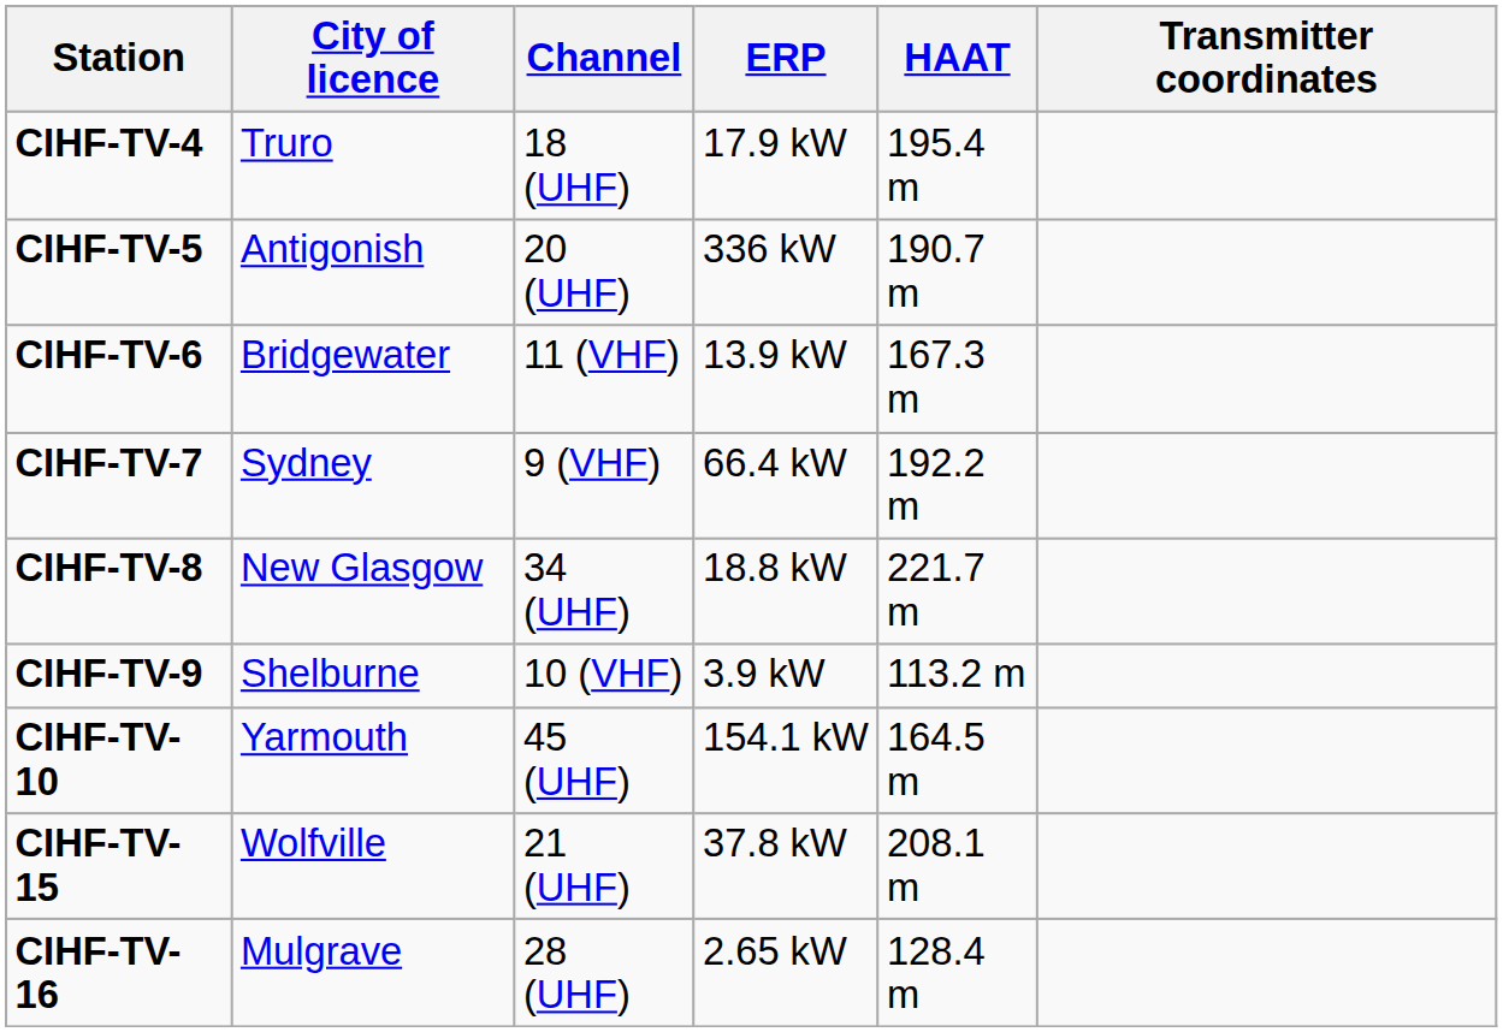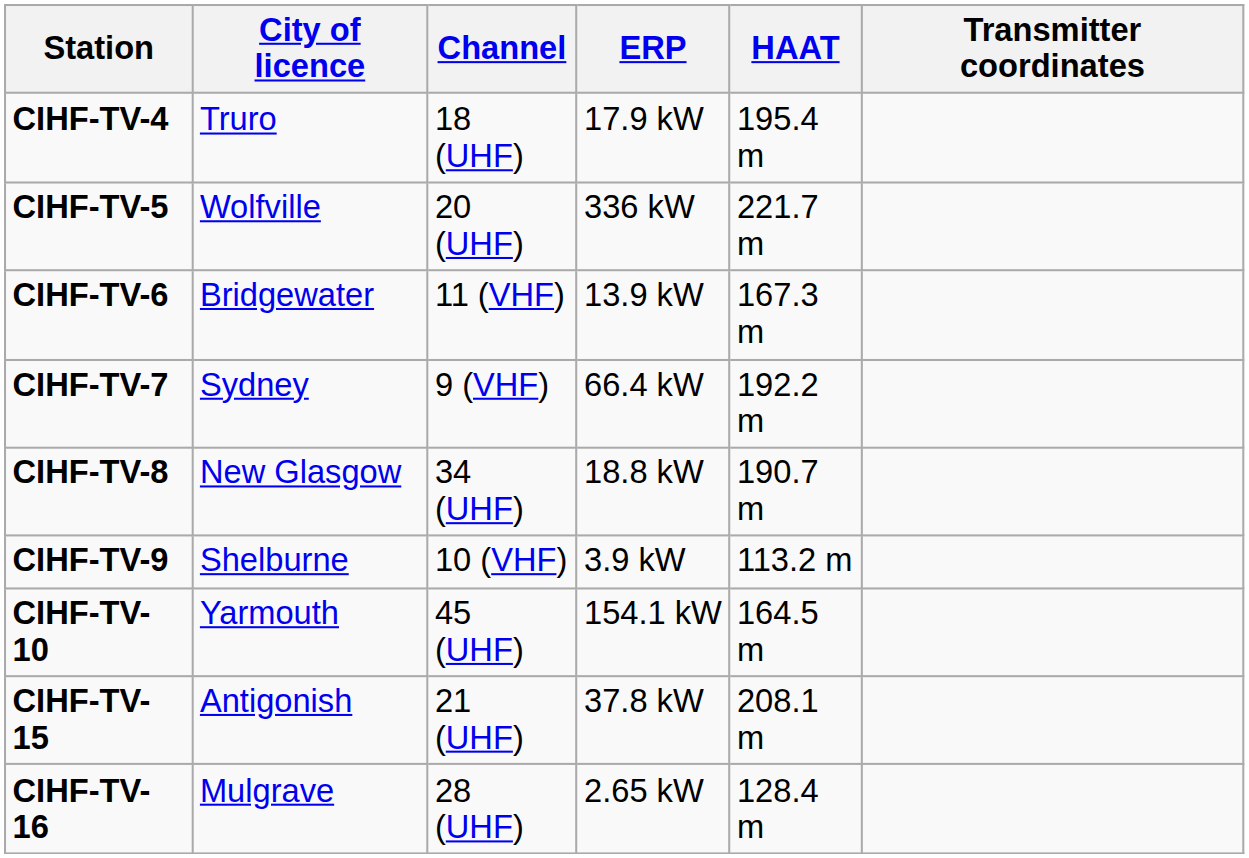CIHF-TV-5 | City of licence: Antigonish -> Wolfville
CIHF-TV-5 | HAAT: 190.7 m -> 221.7 m
CIHF-TV-8 | HAAT: 221.7 m -> 190.7 m
CIHF-TV-15 | City of licence: Wolfville -> Antigonish
